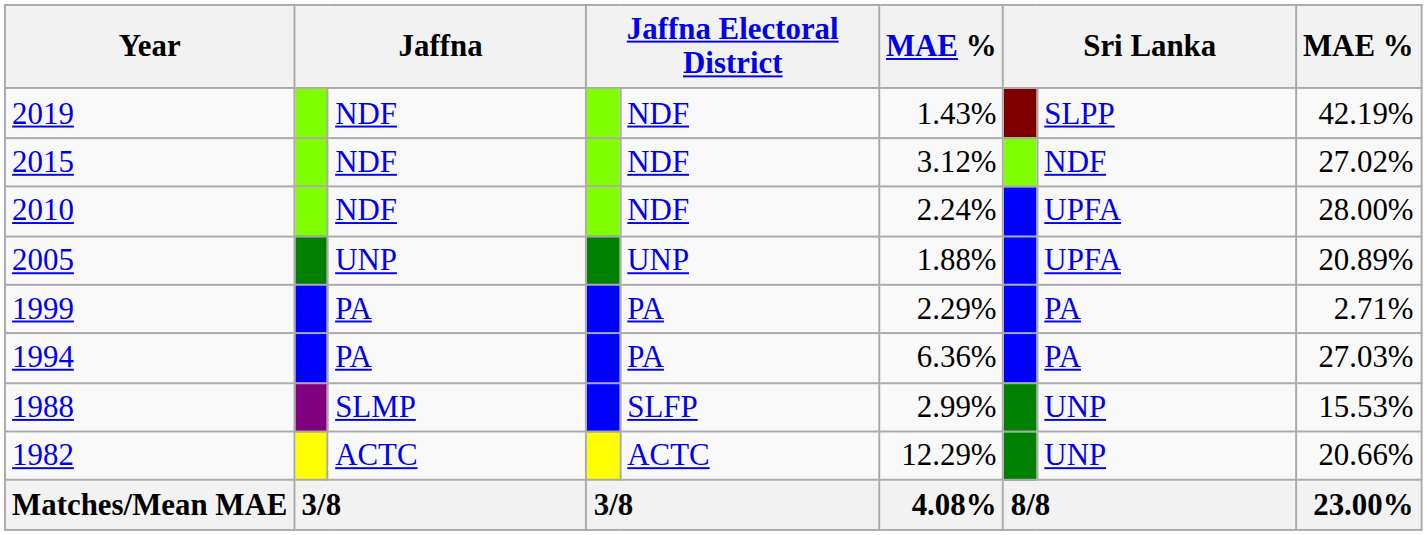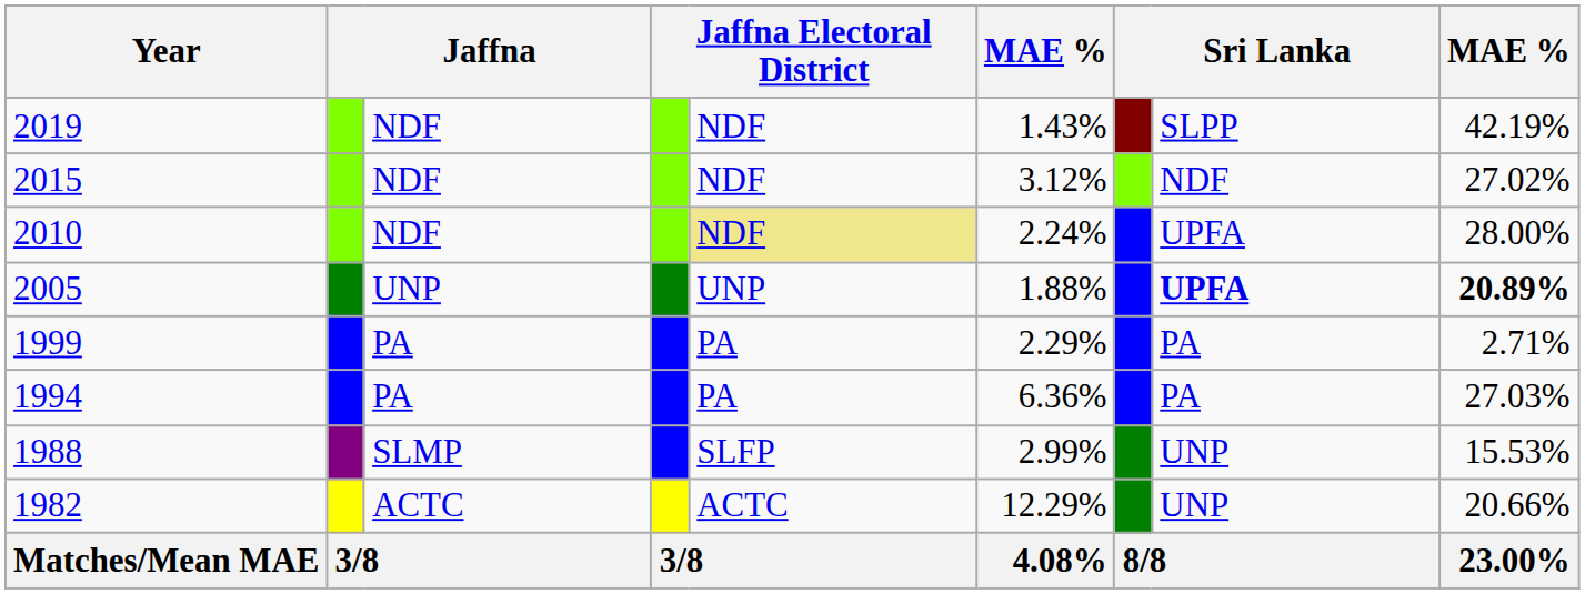2010 | column 5: no background -> khaki background
2005 | column 8: normal -> bold
2005 | column 9: normal -> bold
